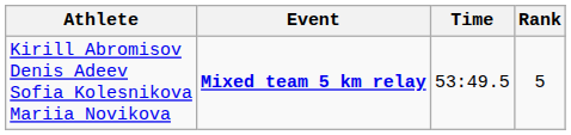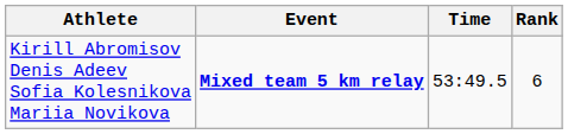row 2 | Rank: 5 -> 6
